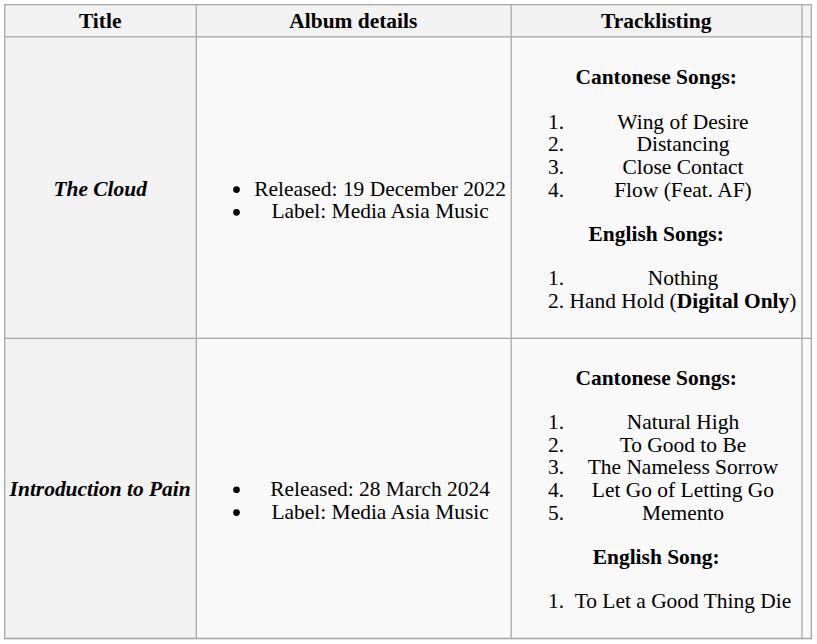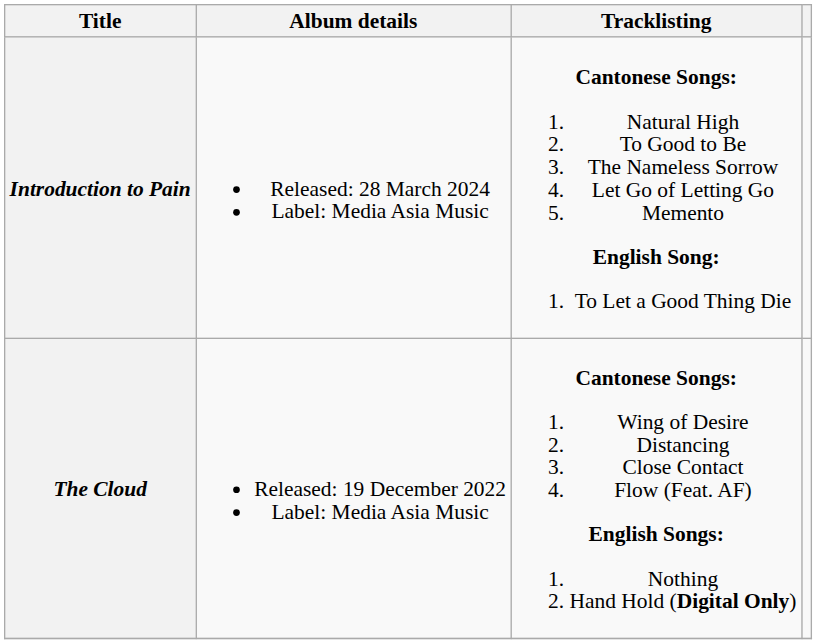rows swapped: The Cloud <-> Introduction to Pain
